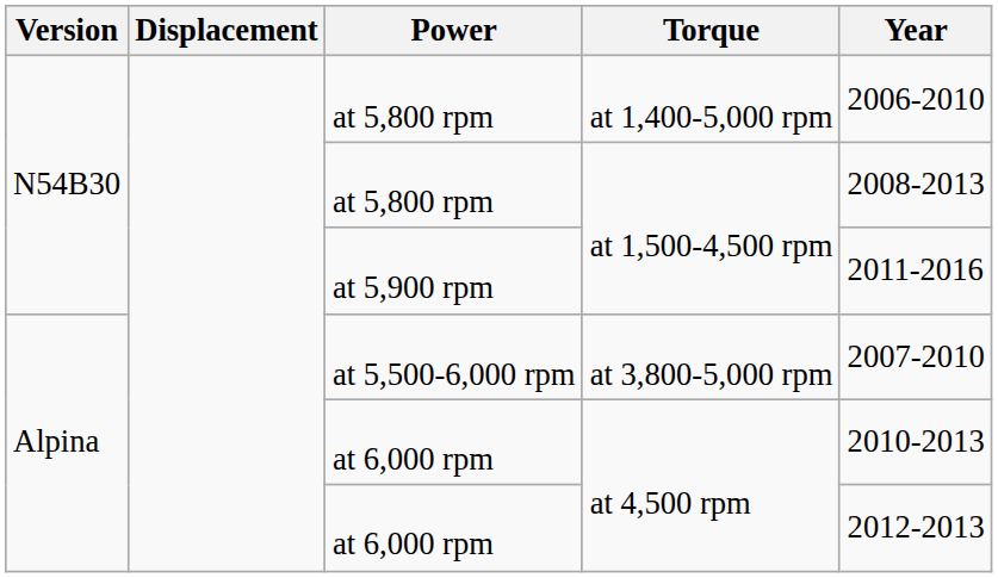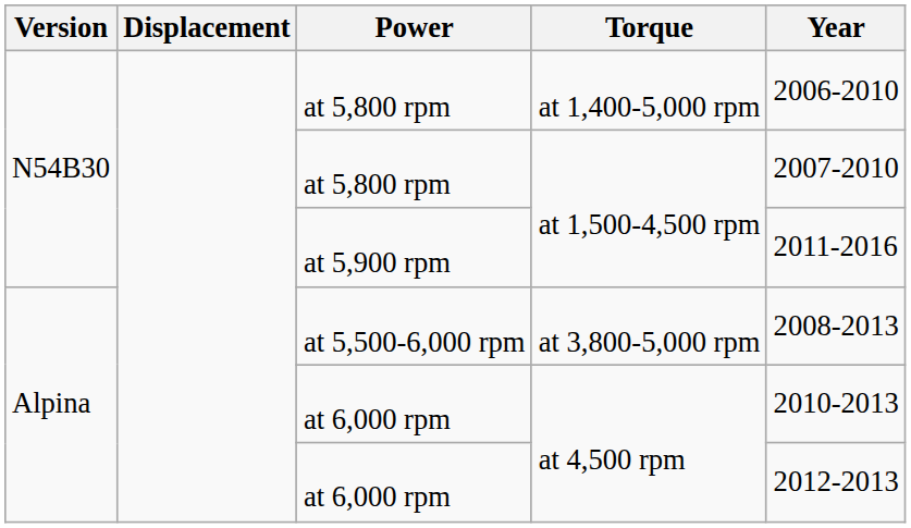at 5,800 rpm / at 1,500-4,500 rpm | Year: 2008-2013 -> 2007-2010
at 5,500-6,000 rpm | Year: 2007-2010 -> 2008-2013
